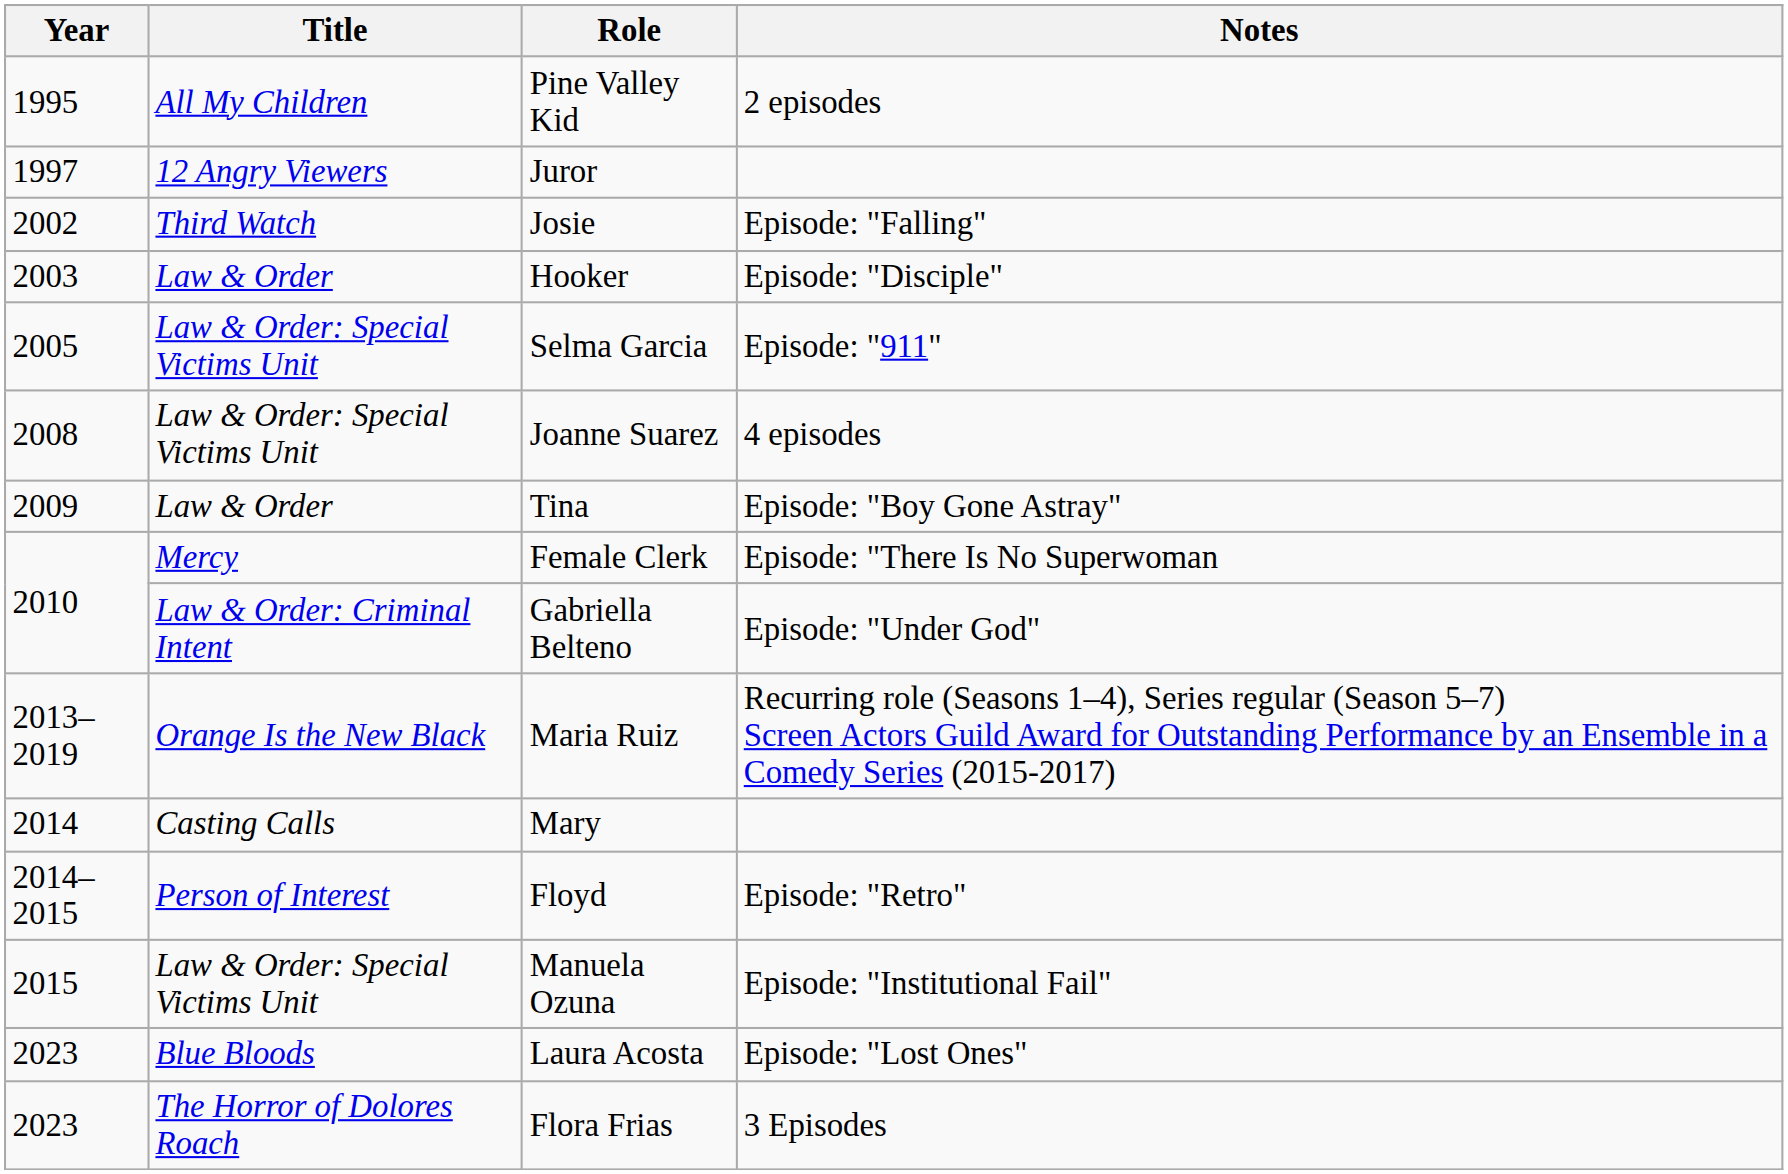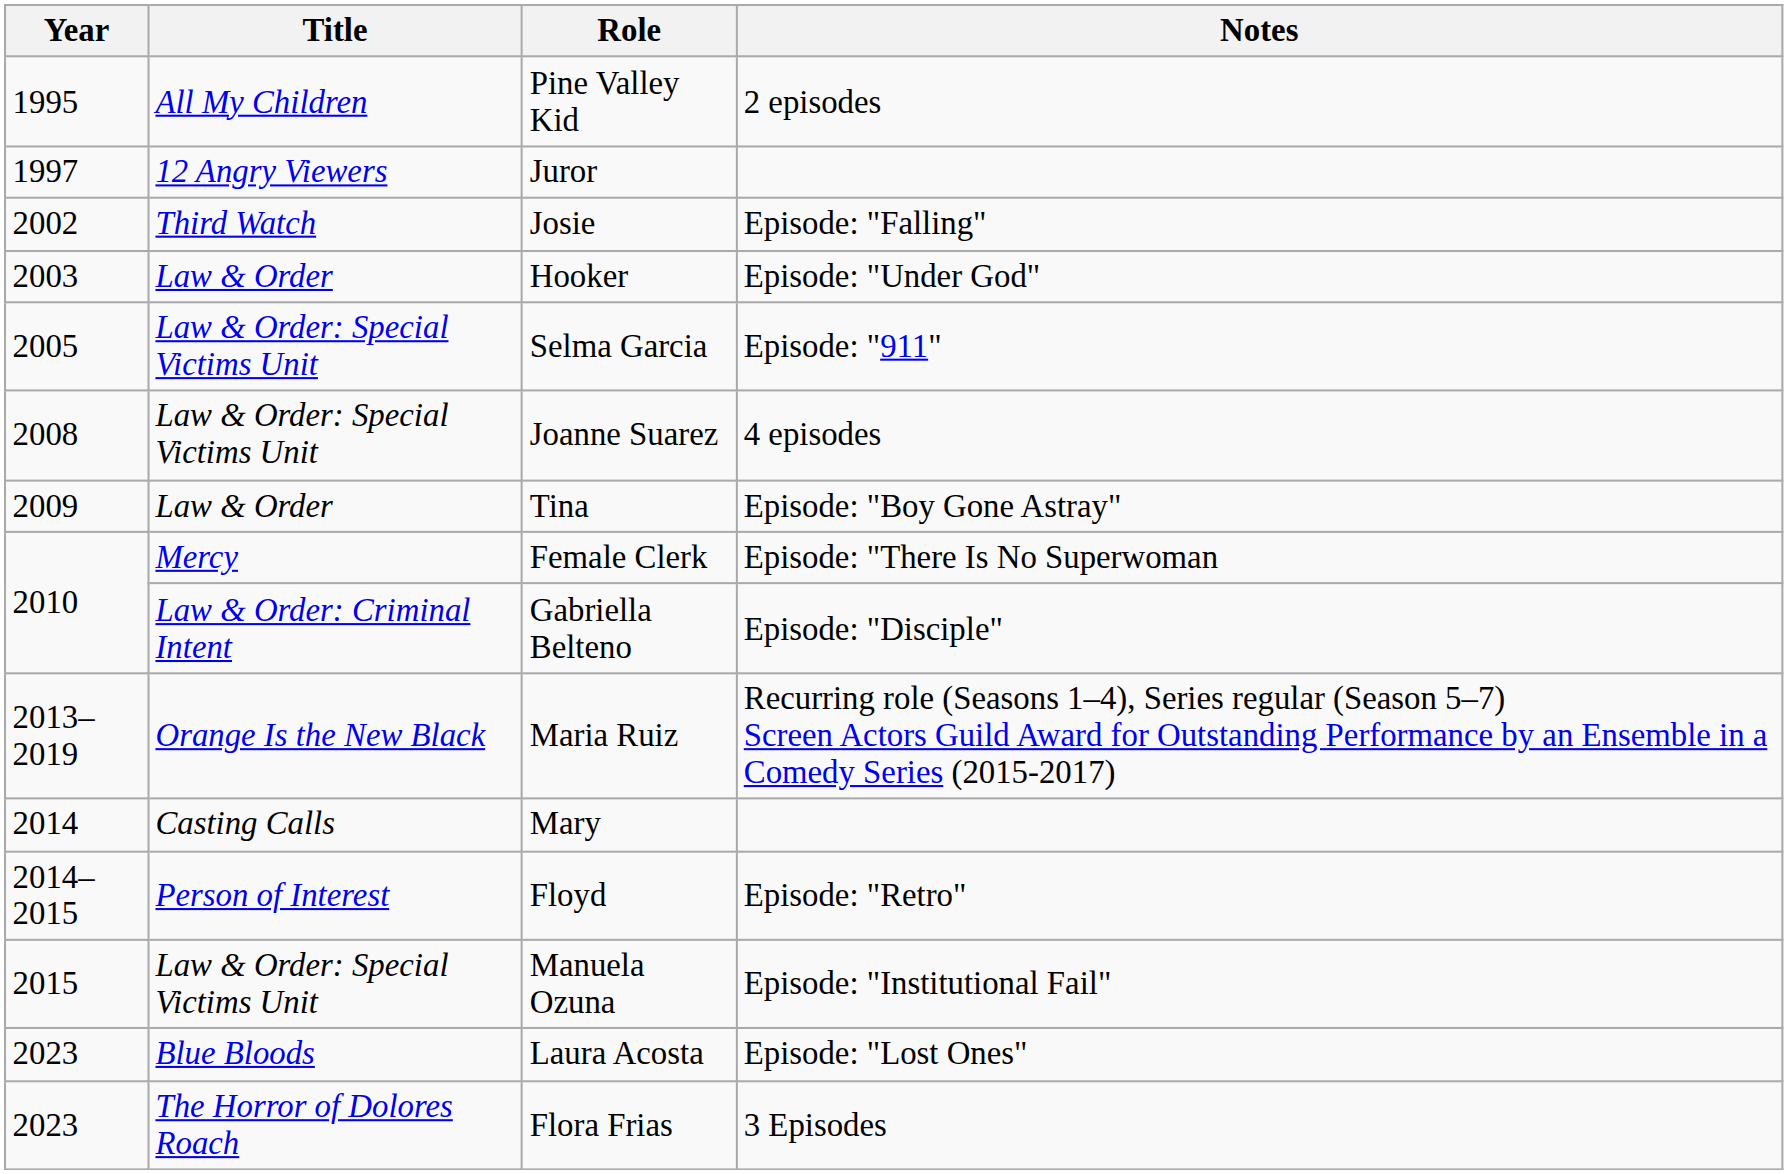Hooker | Notes: Episode: "Disciple" -> Episode: "Under God"
Gabriella Belteno | Notes: Episode: "Under God" -> Episode: "Disciple"
